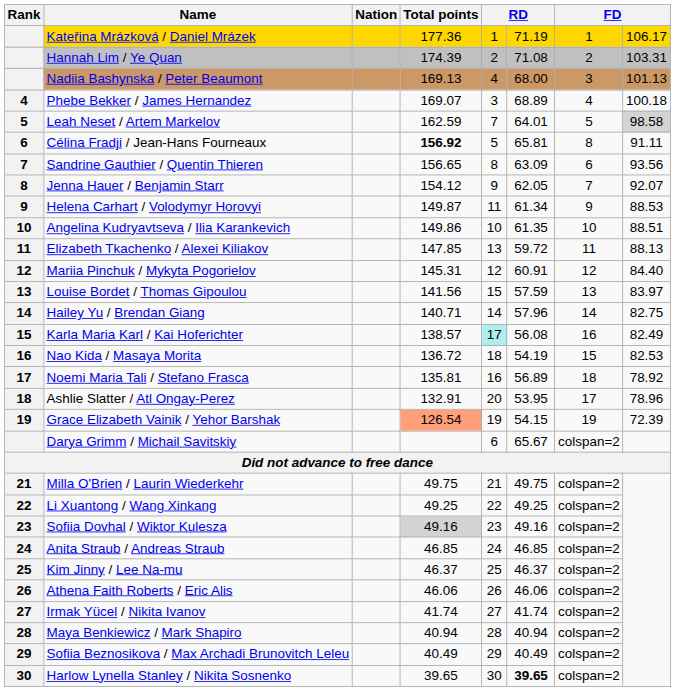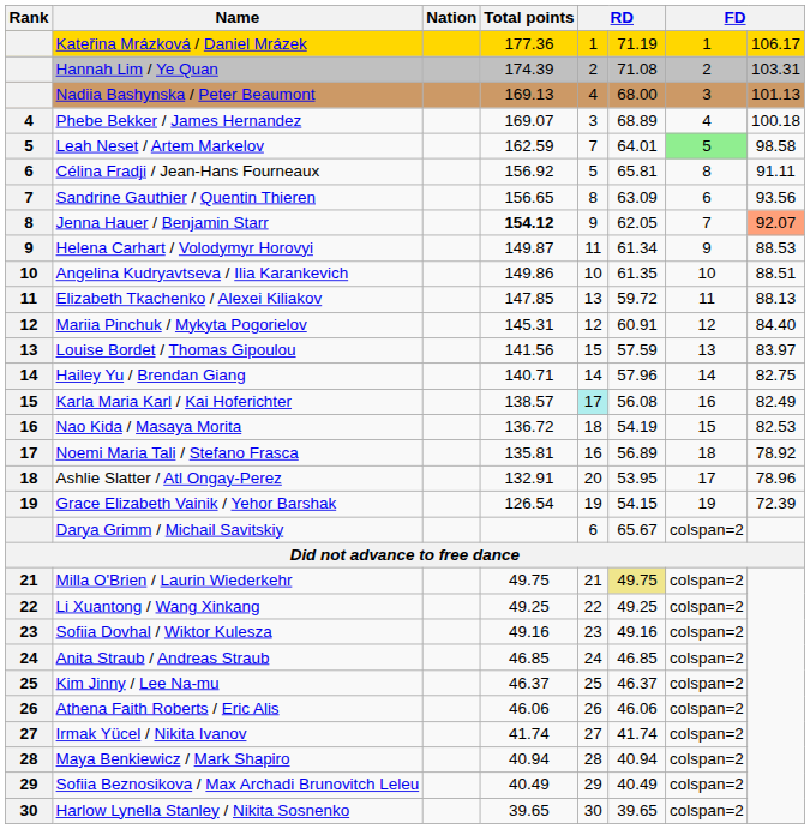Leah Neset / Artem Markelov | column 7: no background -> lightgreen background
Leah Neset / Artem Markelov | column 8: lightgrey background -> no background
Célina Fradji / Jean-Hans Fourneaux | Total points: bold -> normal
Jenna Hauer / Benjamin Starr | Total points: normal -> bold
Jenna Hauer / Benjamin Starr | column 8: no background -> lightsalmon background
Grace Elizabeth Vainik / Yehor Barshak | Total points: lightsalmon background -> no background
Milla O'Brien / Laurin Wiederkehr | column 6: no background -> khaki background
Sofiia Dovhal / Wiktor Kulesza | Total points: lightgrey background -> no background
Harlow Lynella Stanley / Nikita Sosnenko | column 6: bold -> normal
